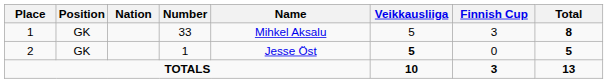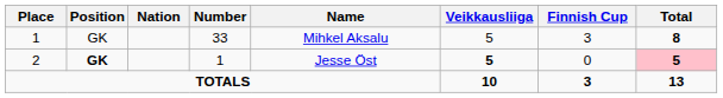2 | Position: normal -> bold
2 | Total: no background -> pink background
